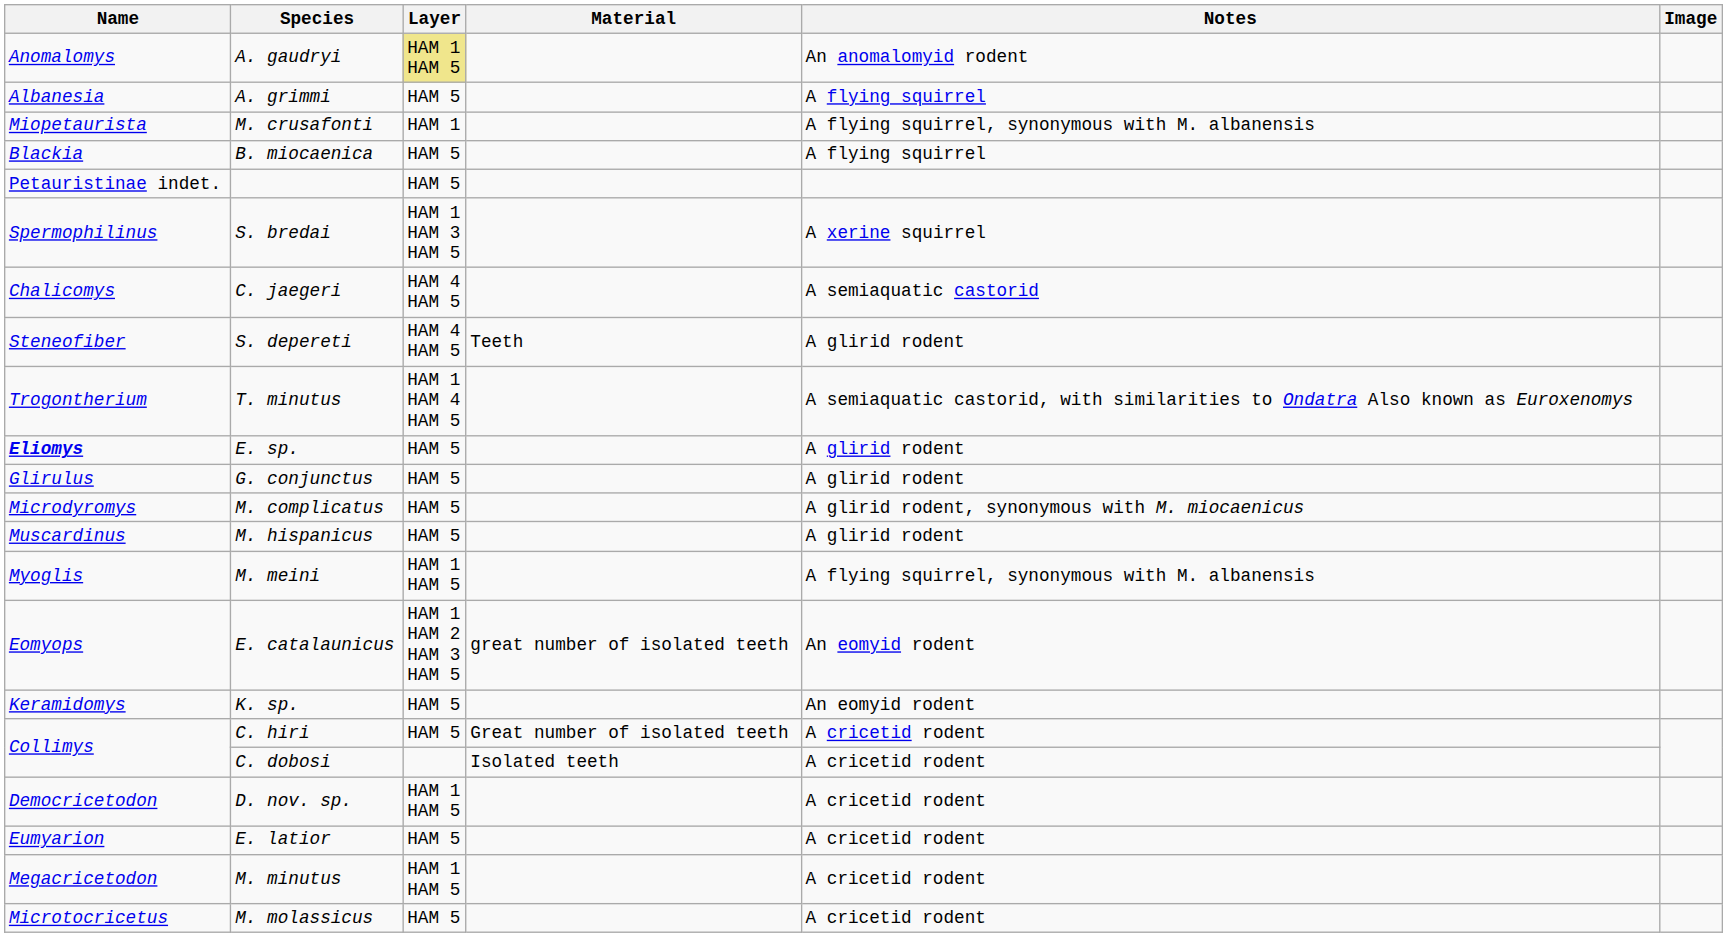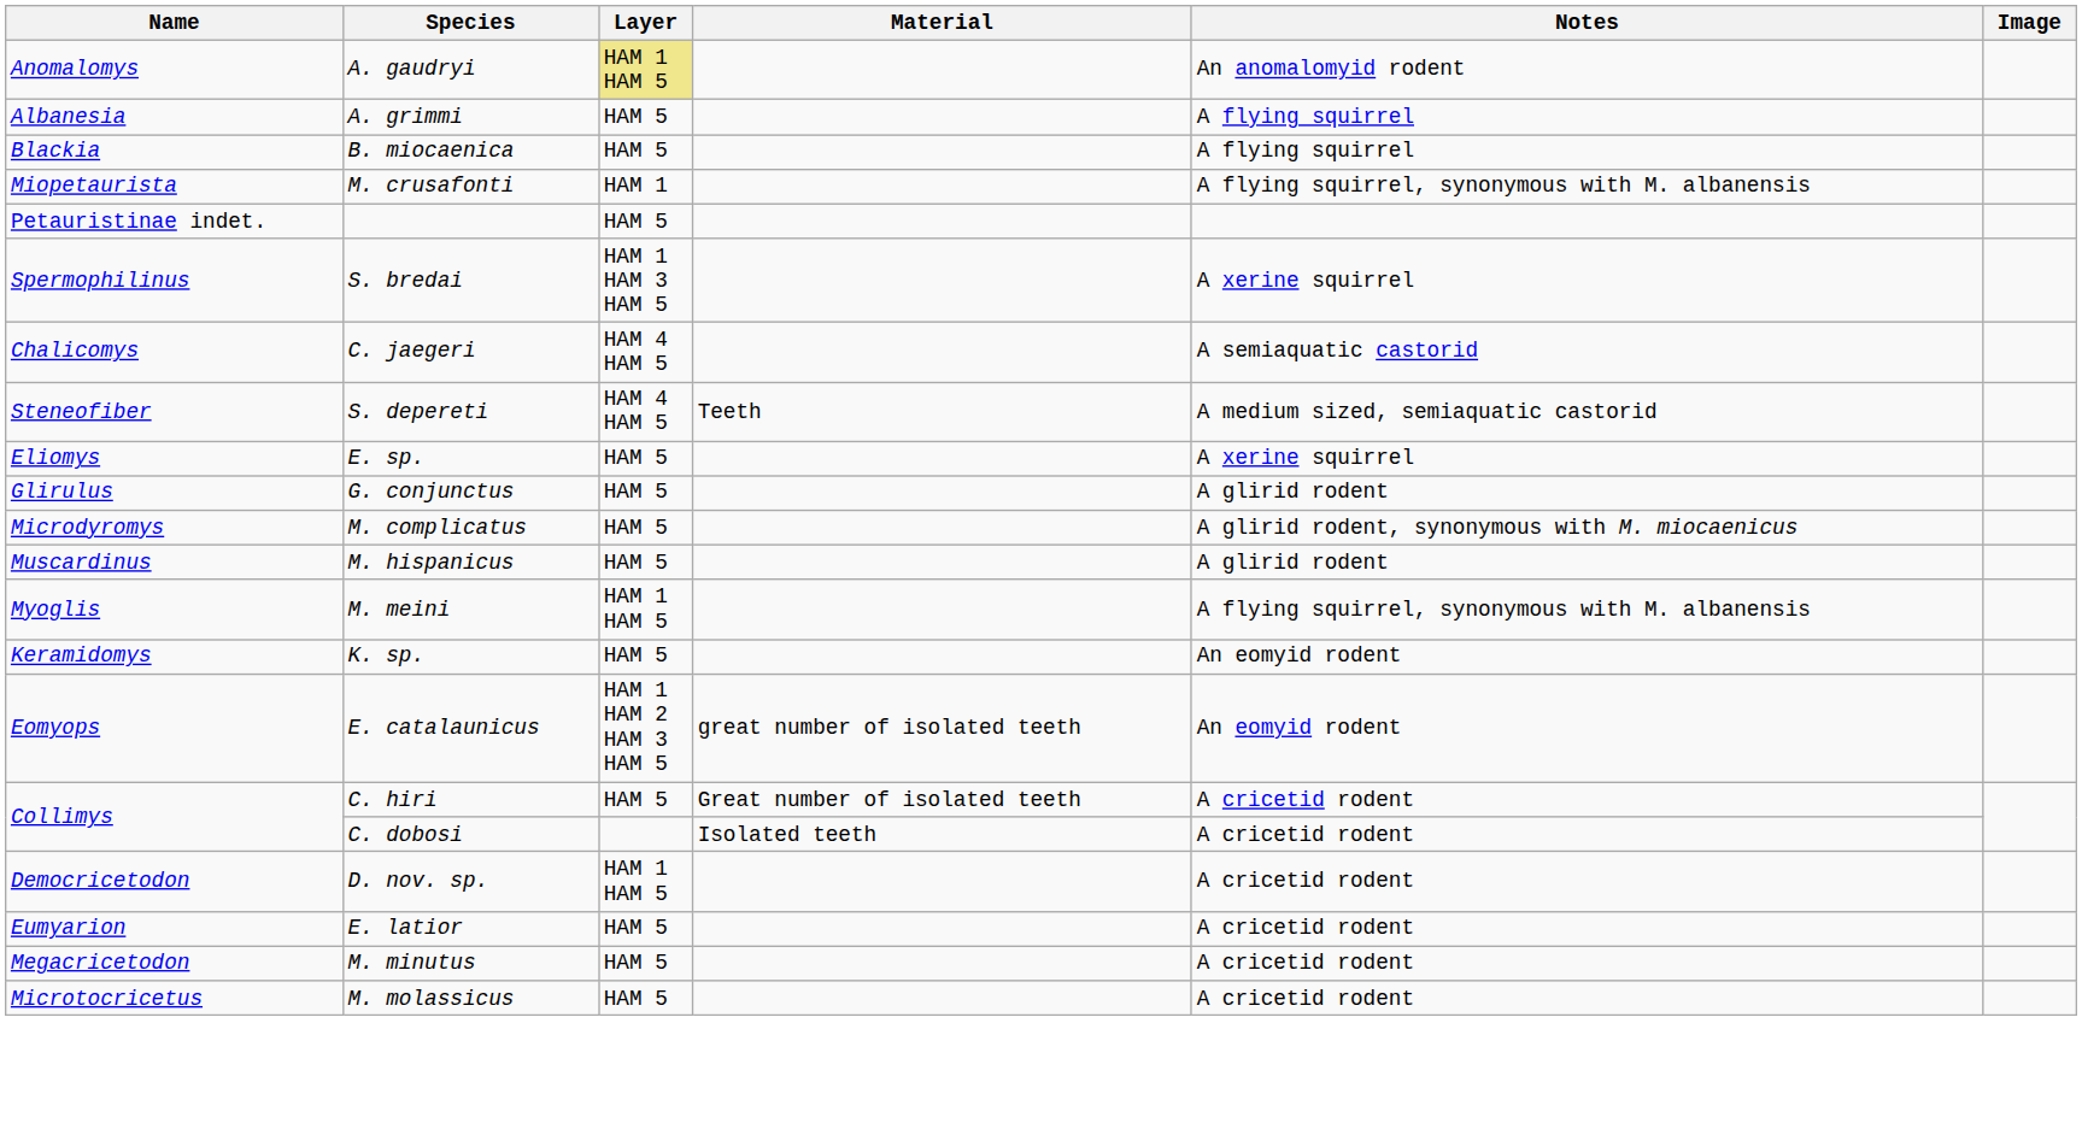rows swapped: B. miocaenica <-> M. crusafonti
S. depereti | Notes: A glirid rodent -> A medium sized, semiaquatic castorid
- row: Trogontherium | T. minutus | HAM 1 HAM 4 HAM 5 | A semiaquatic castorid, with similarities to Ondatra Also known as Euroxenomys
E. sp. | Name: bold -> normal
E. sp. | Notes: A glirid rodent -> A xerine squirrel
rows swapped: E. catalaunicus <-> K. sp.
M. minutus | Layer: HAM 1 HAM 5 -> HAM 5
